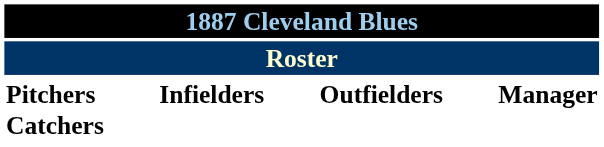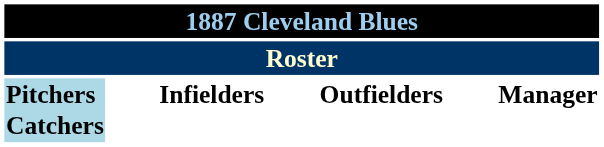Pitchers Catchers | column 1: no background -> lightblue background
